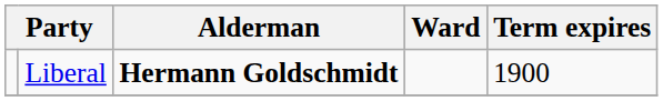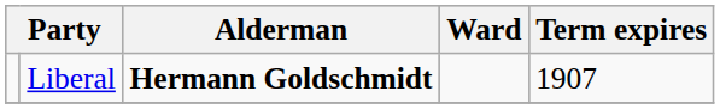Liberal | Term expires: 1900 -> 1907
